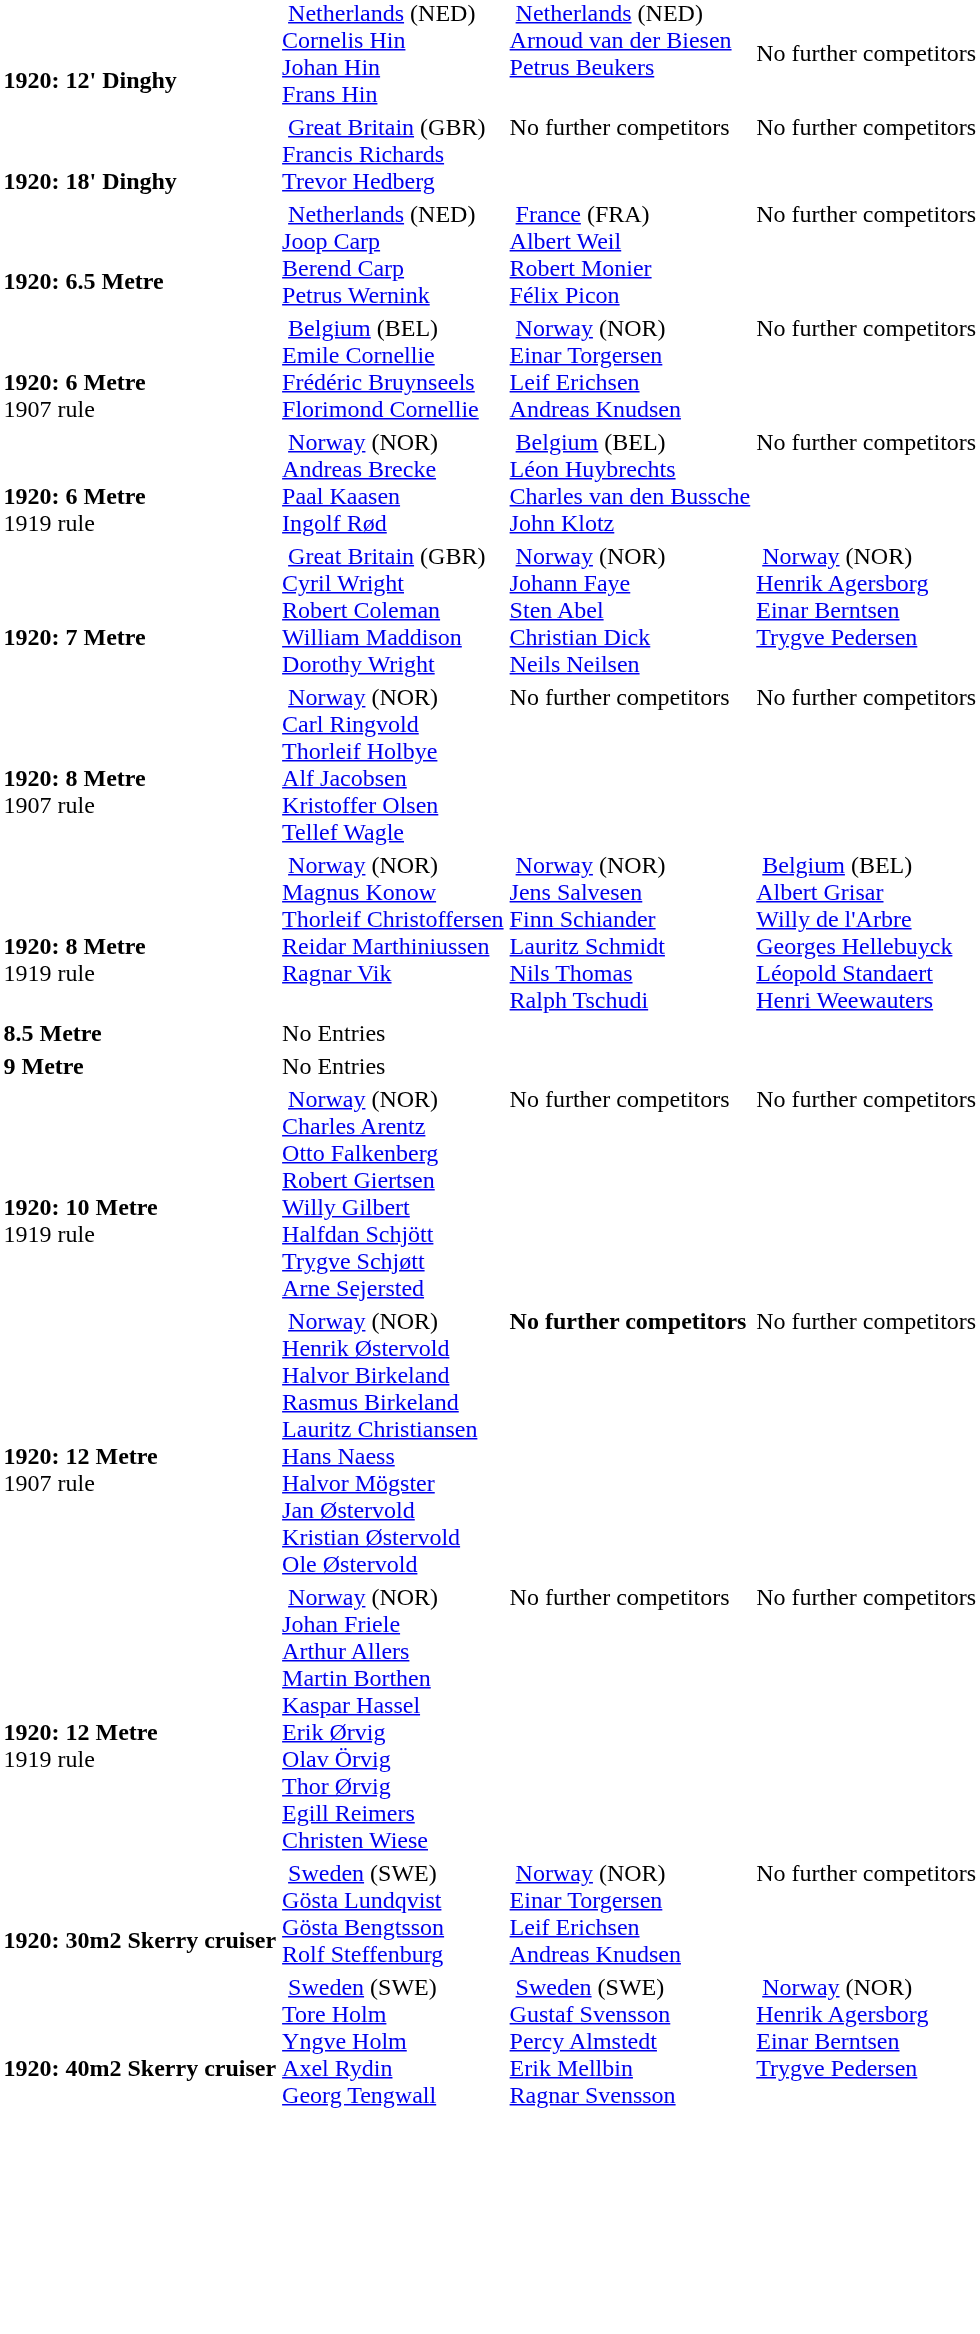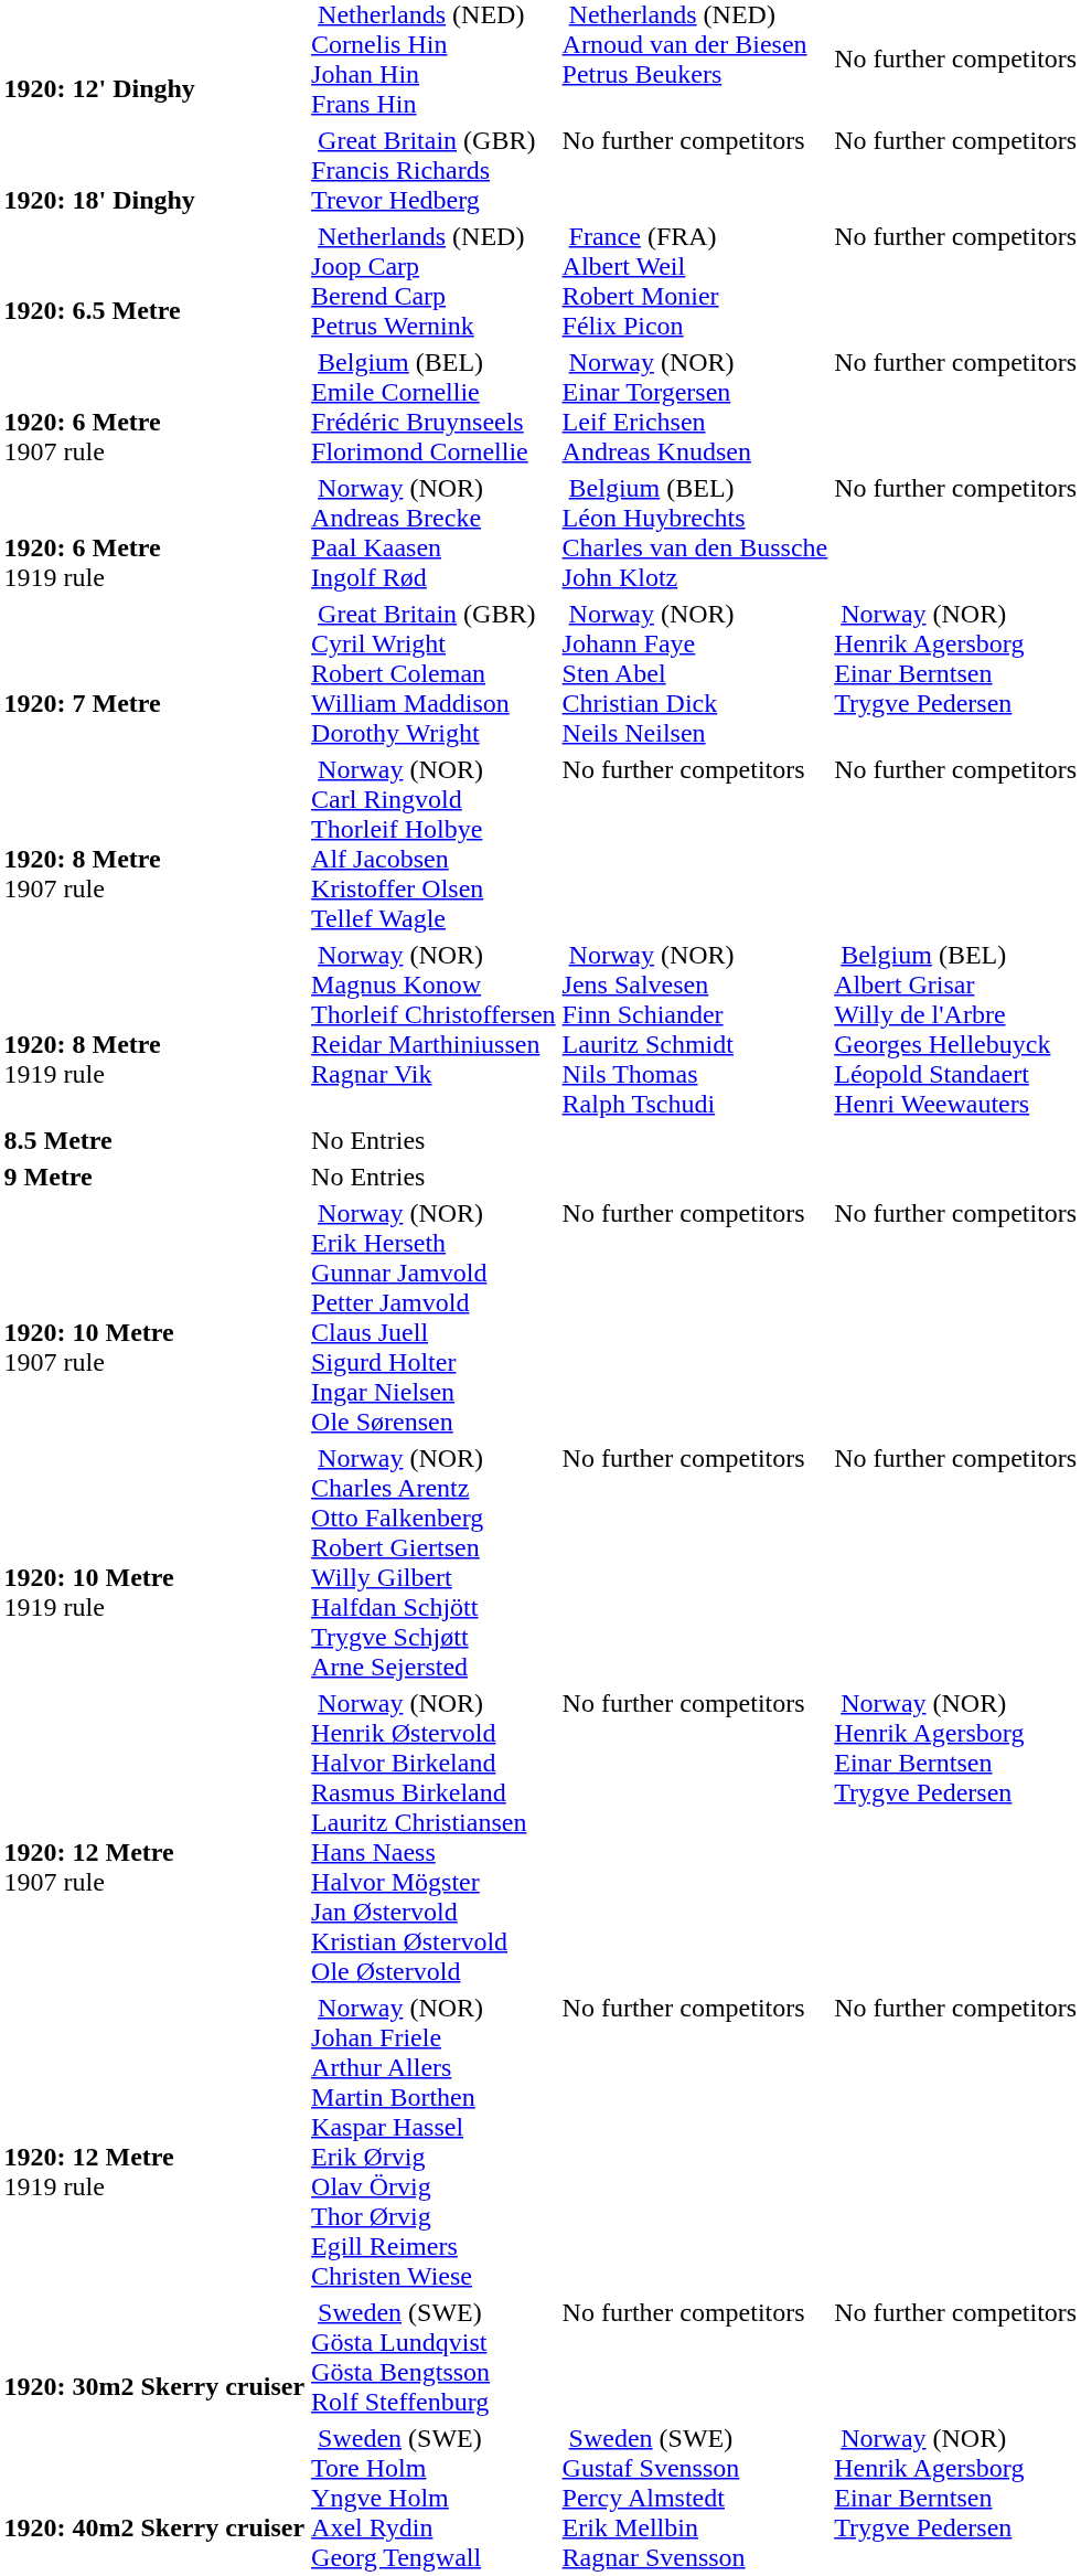+ row: 1920: 10 Metre 1907 rule | Norway (NOR) Erik Herseth Gunnar Jamvold Petter Jamvold Claus Juell Sigurd Holter Ingar Nielsen Ole Sørensen | No further competitors | No further competitors
1920: 12 Metre 1907 rule | column 3: bold -> normal
1920: 12 Metre 1907 rule | column 4: No further competitors -> Norway (NOR) Henrik Agersborg Einar Berntsen Trygve Pedersen
1920: 30m2 Skerry cruiser | column 3: Norway (NOR) Einar Torgersen Leif Erichsen Andreas Knudsen -> No further competitors
